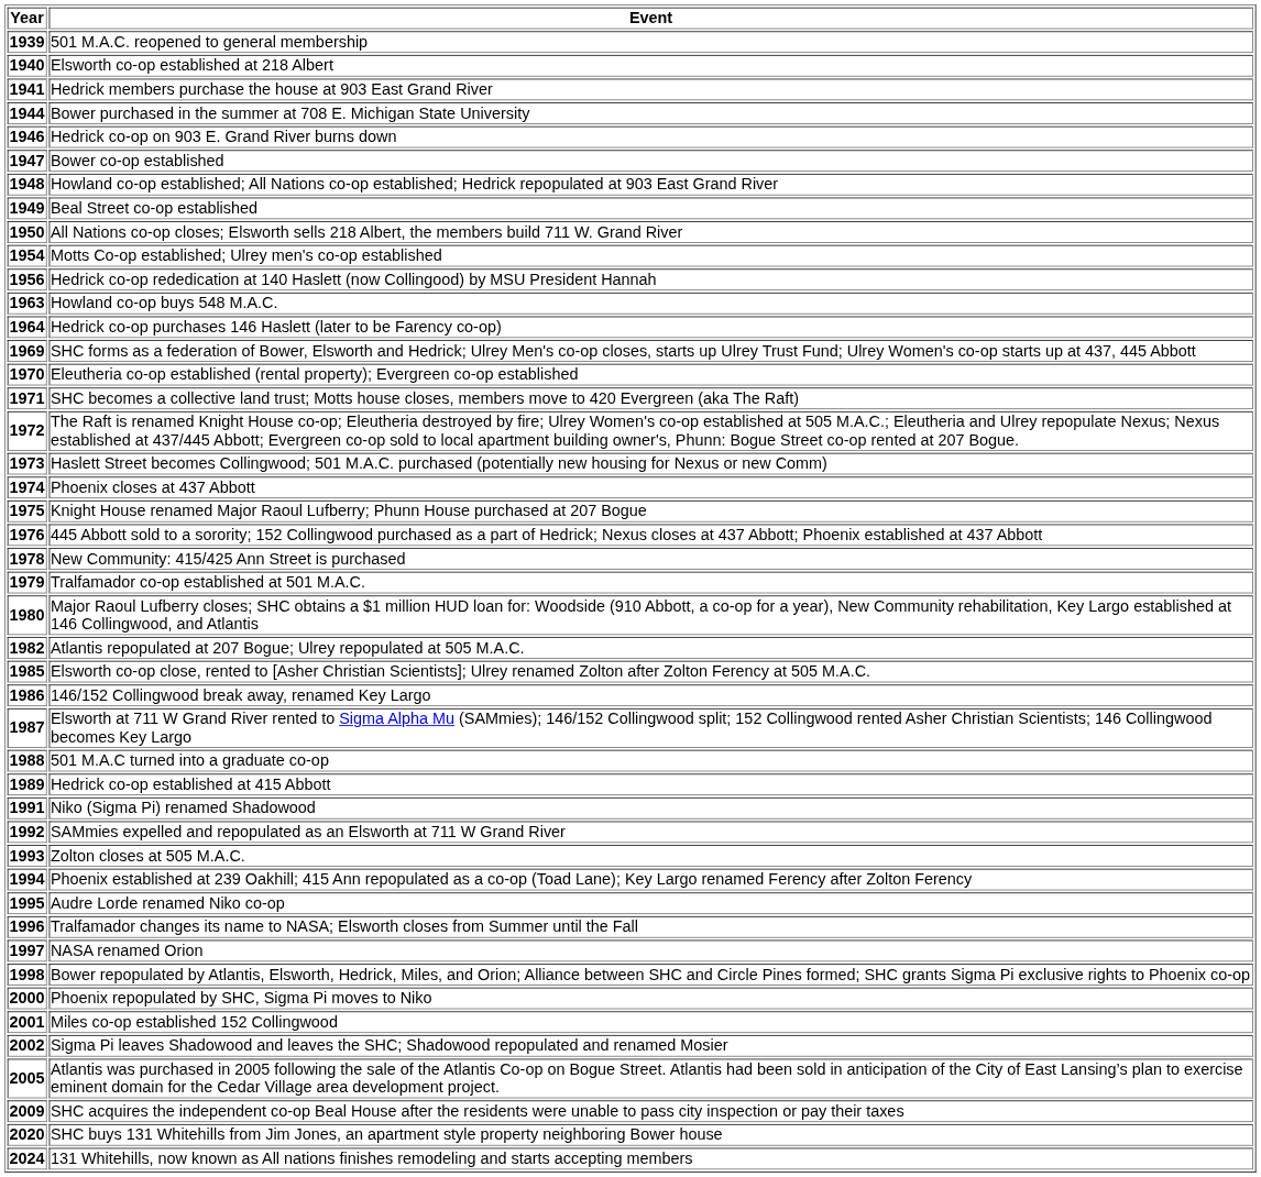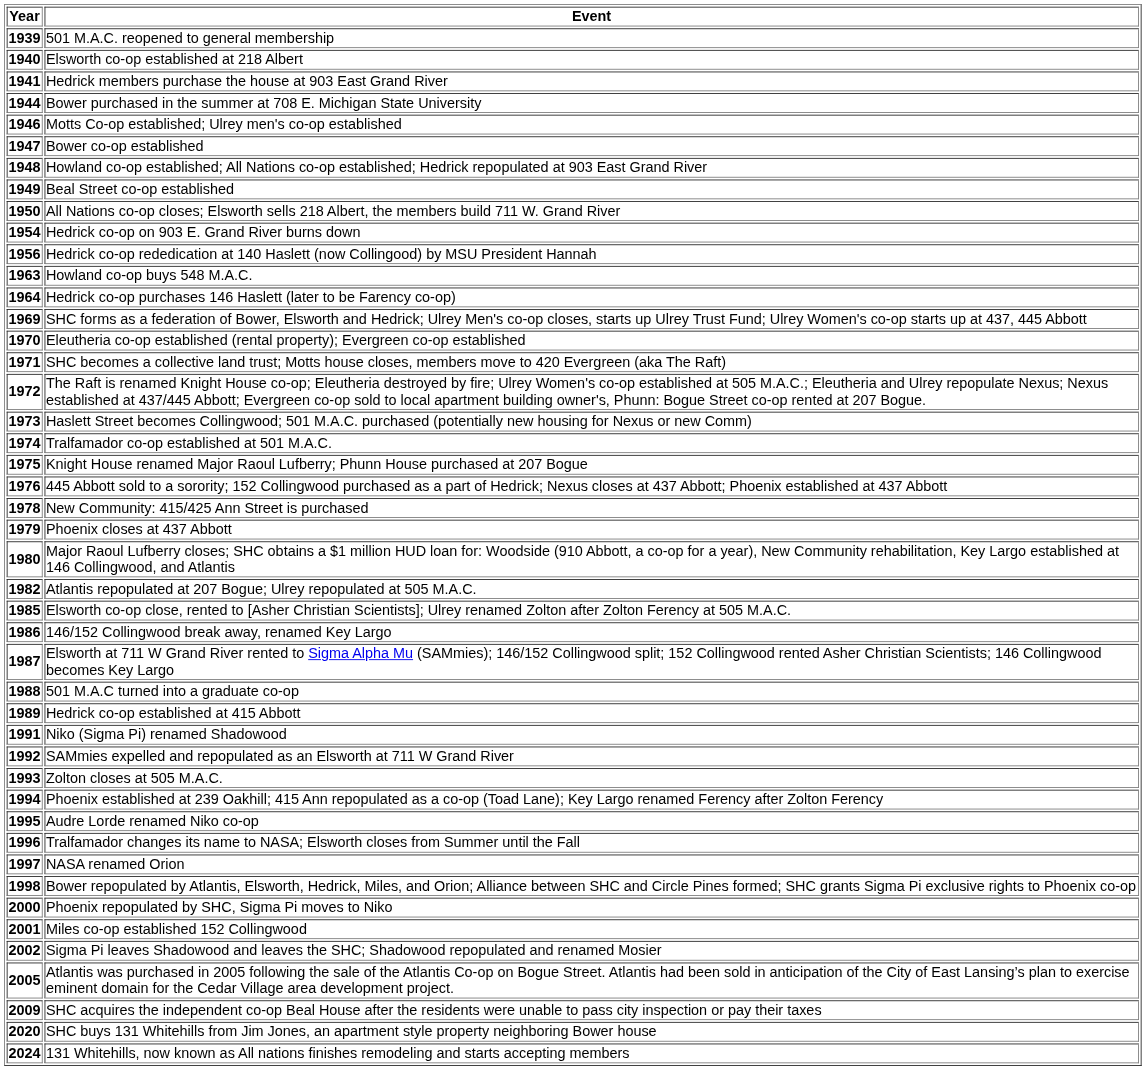1946 | Event: Hedrick co-op on 903 E. Grand River burns down -> Motts Co-op established; Ulrey men's co-op established
1954 | Event: Motts Co-op established; Ulrey men's co-op established -> Hedrick co-op on 903 E. Grand River burns down
1974 | Event: Phoenix closes at 437 Abbott -> Tralfamador co-op established at 501 M.A.C.
1979 | Event: Tralfamador co-op established at 501 M.A.C. -> Phoenix closes at 437 Abbott
